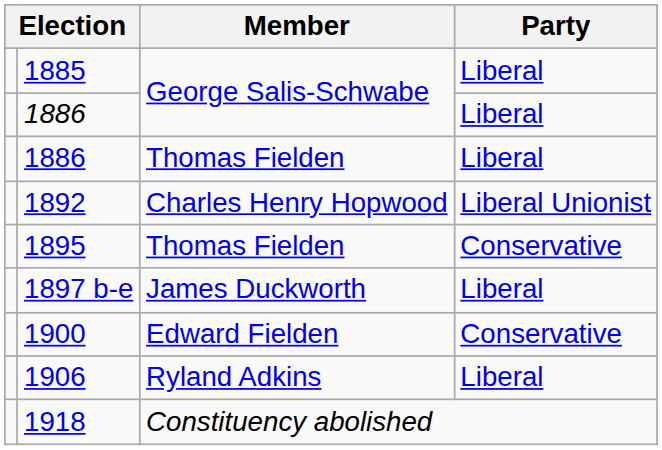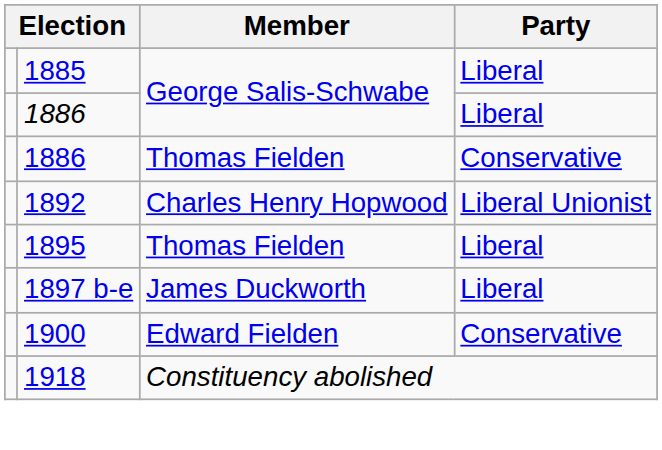1886 / Thomas Fielden | Party: Liberal -> Conservative
1895 | Party: Conservative -> Liberal
- row: 1906 | Ryland Adkins | Liberal
